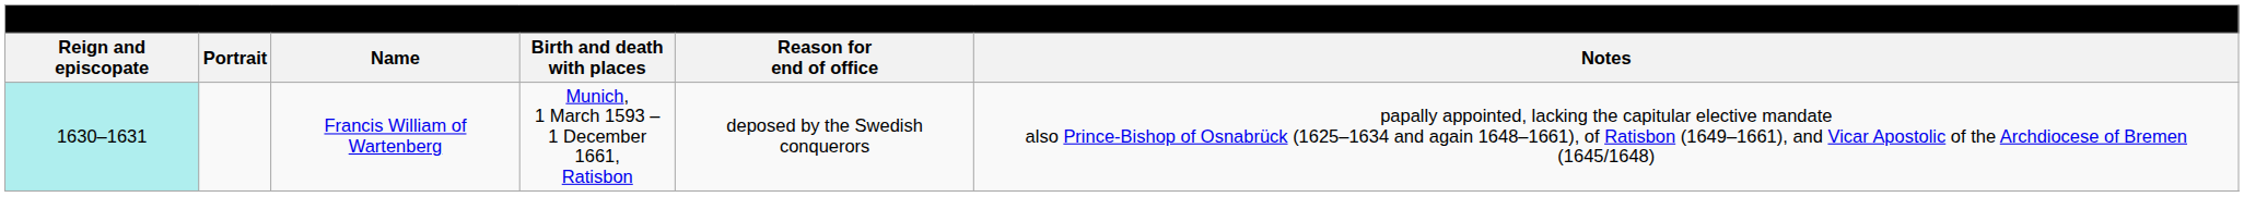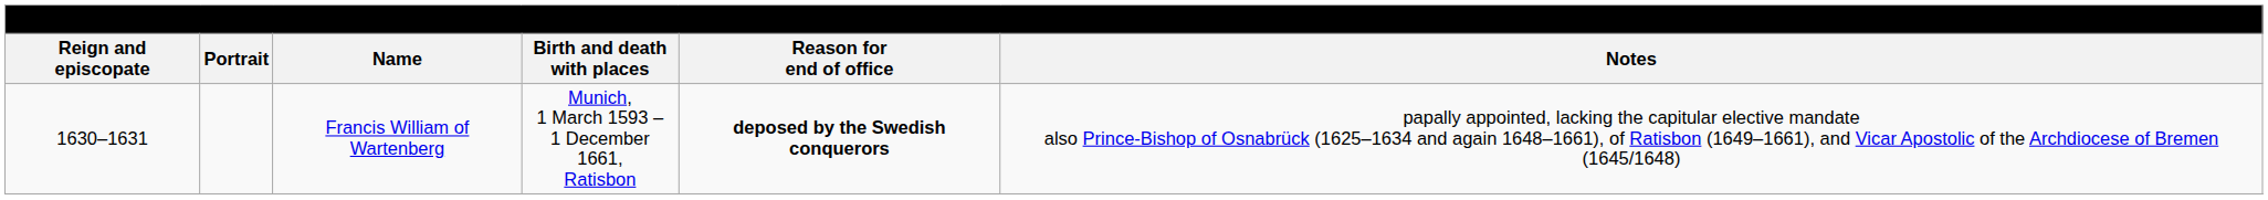Francis William of Wartenberg | Reign and episcopate: paleturquoise background -> no background
Francis William of Wartenberg | Reason for end of office: normal -> bold
